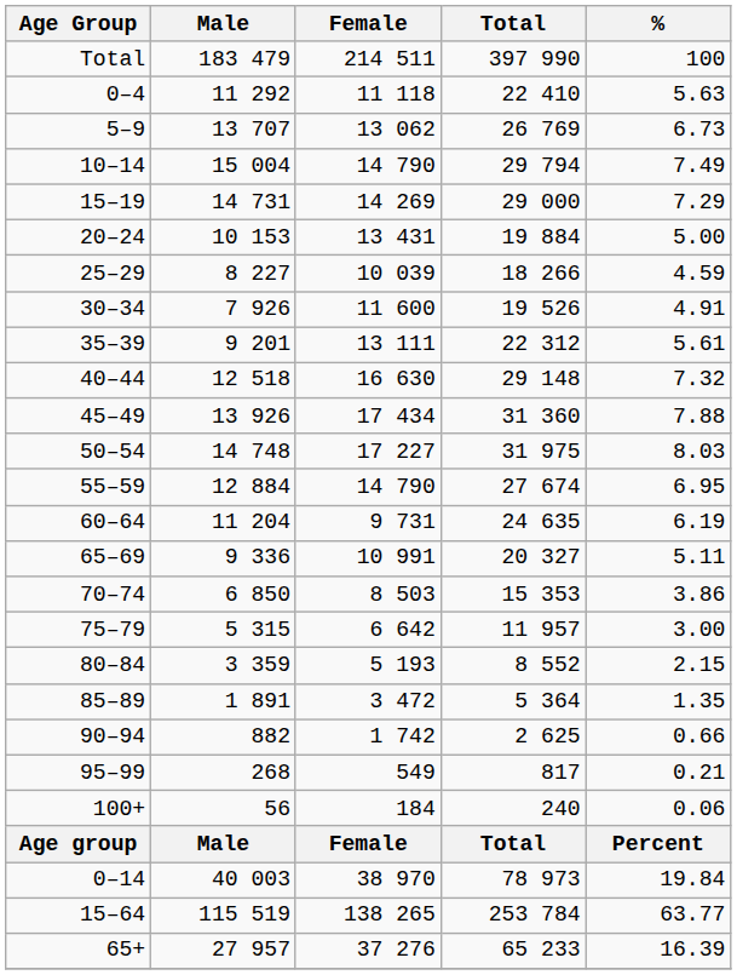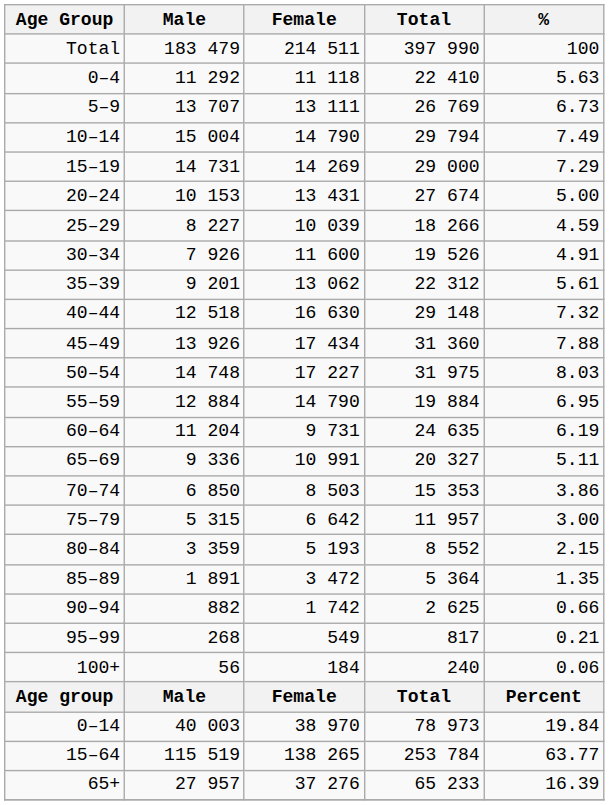5–9 | Female: 13 062 -> 13 111
20–24 | Total: 19 884 -> 27 674
35–39 | Female: 13 111 -> 13 062
55–59 | Total: 27 674 -> 19 884
